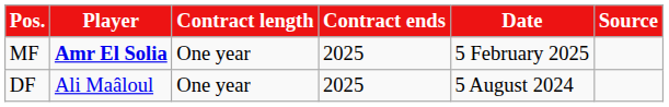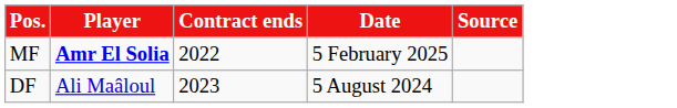- column: Contract length | One year | One year
MF | Contract ends: 2025 -> 2022
DF | Contract ends: 2025 -> 2023
